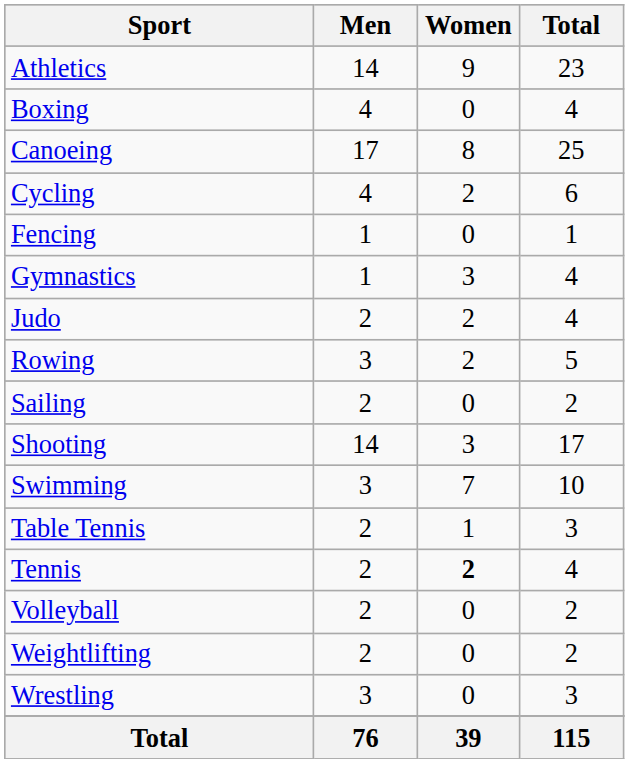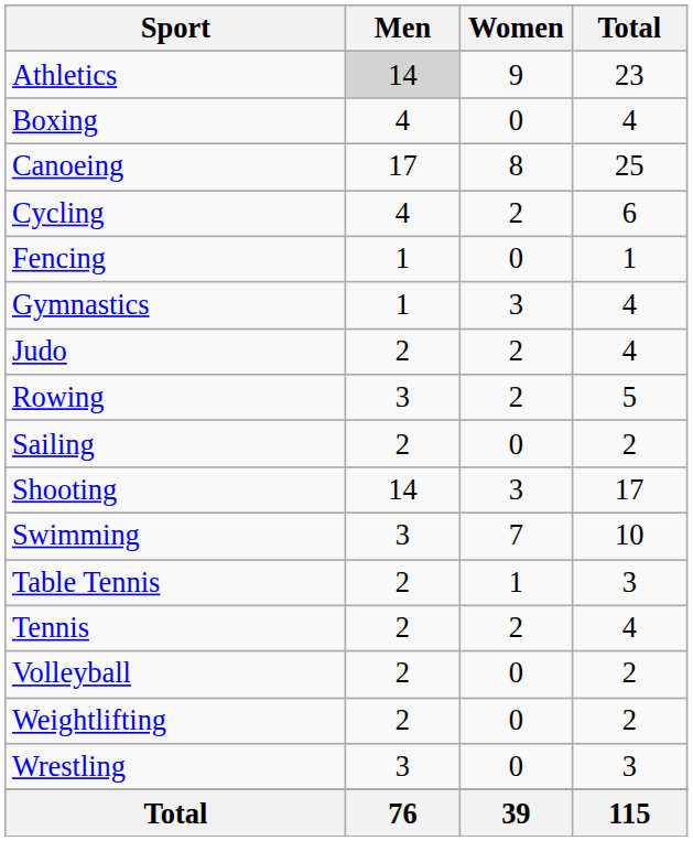Athletics | Men: no background -> lightgrey background
Tennis | Women: bold -> normal
